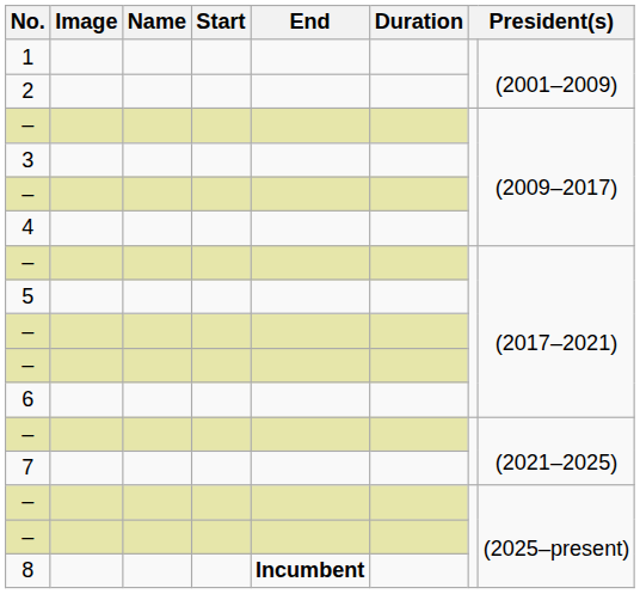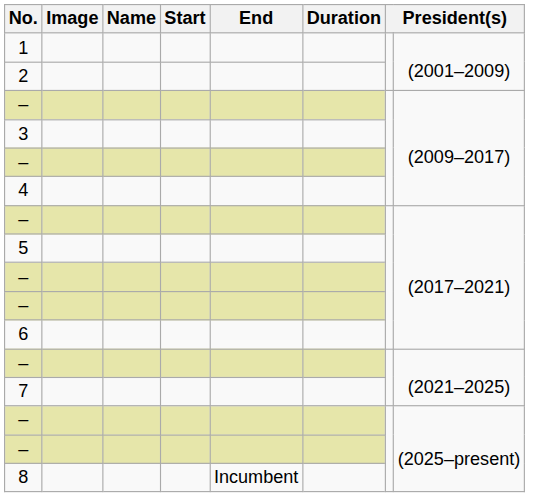8 | End: bold -> normal
